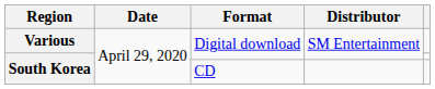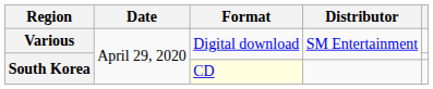South Korea / CD | Format: no background -> lightyellow background
